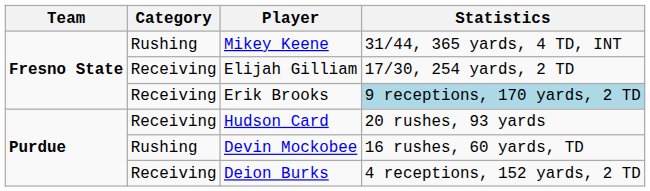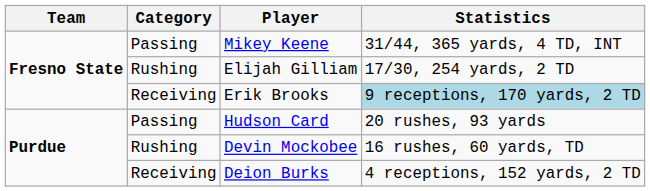Mikey Keene | Category: Rushing -> Passing
Elijah Gilliam | Category: Receiving -> Rushing
Hudson Card | Category: Receiving -> Passing
